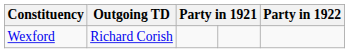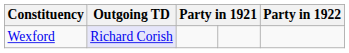Wexford | Outgoing TD: no background -> lavender background
